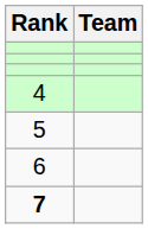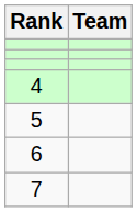row 8 | Rank: bold -> normal
